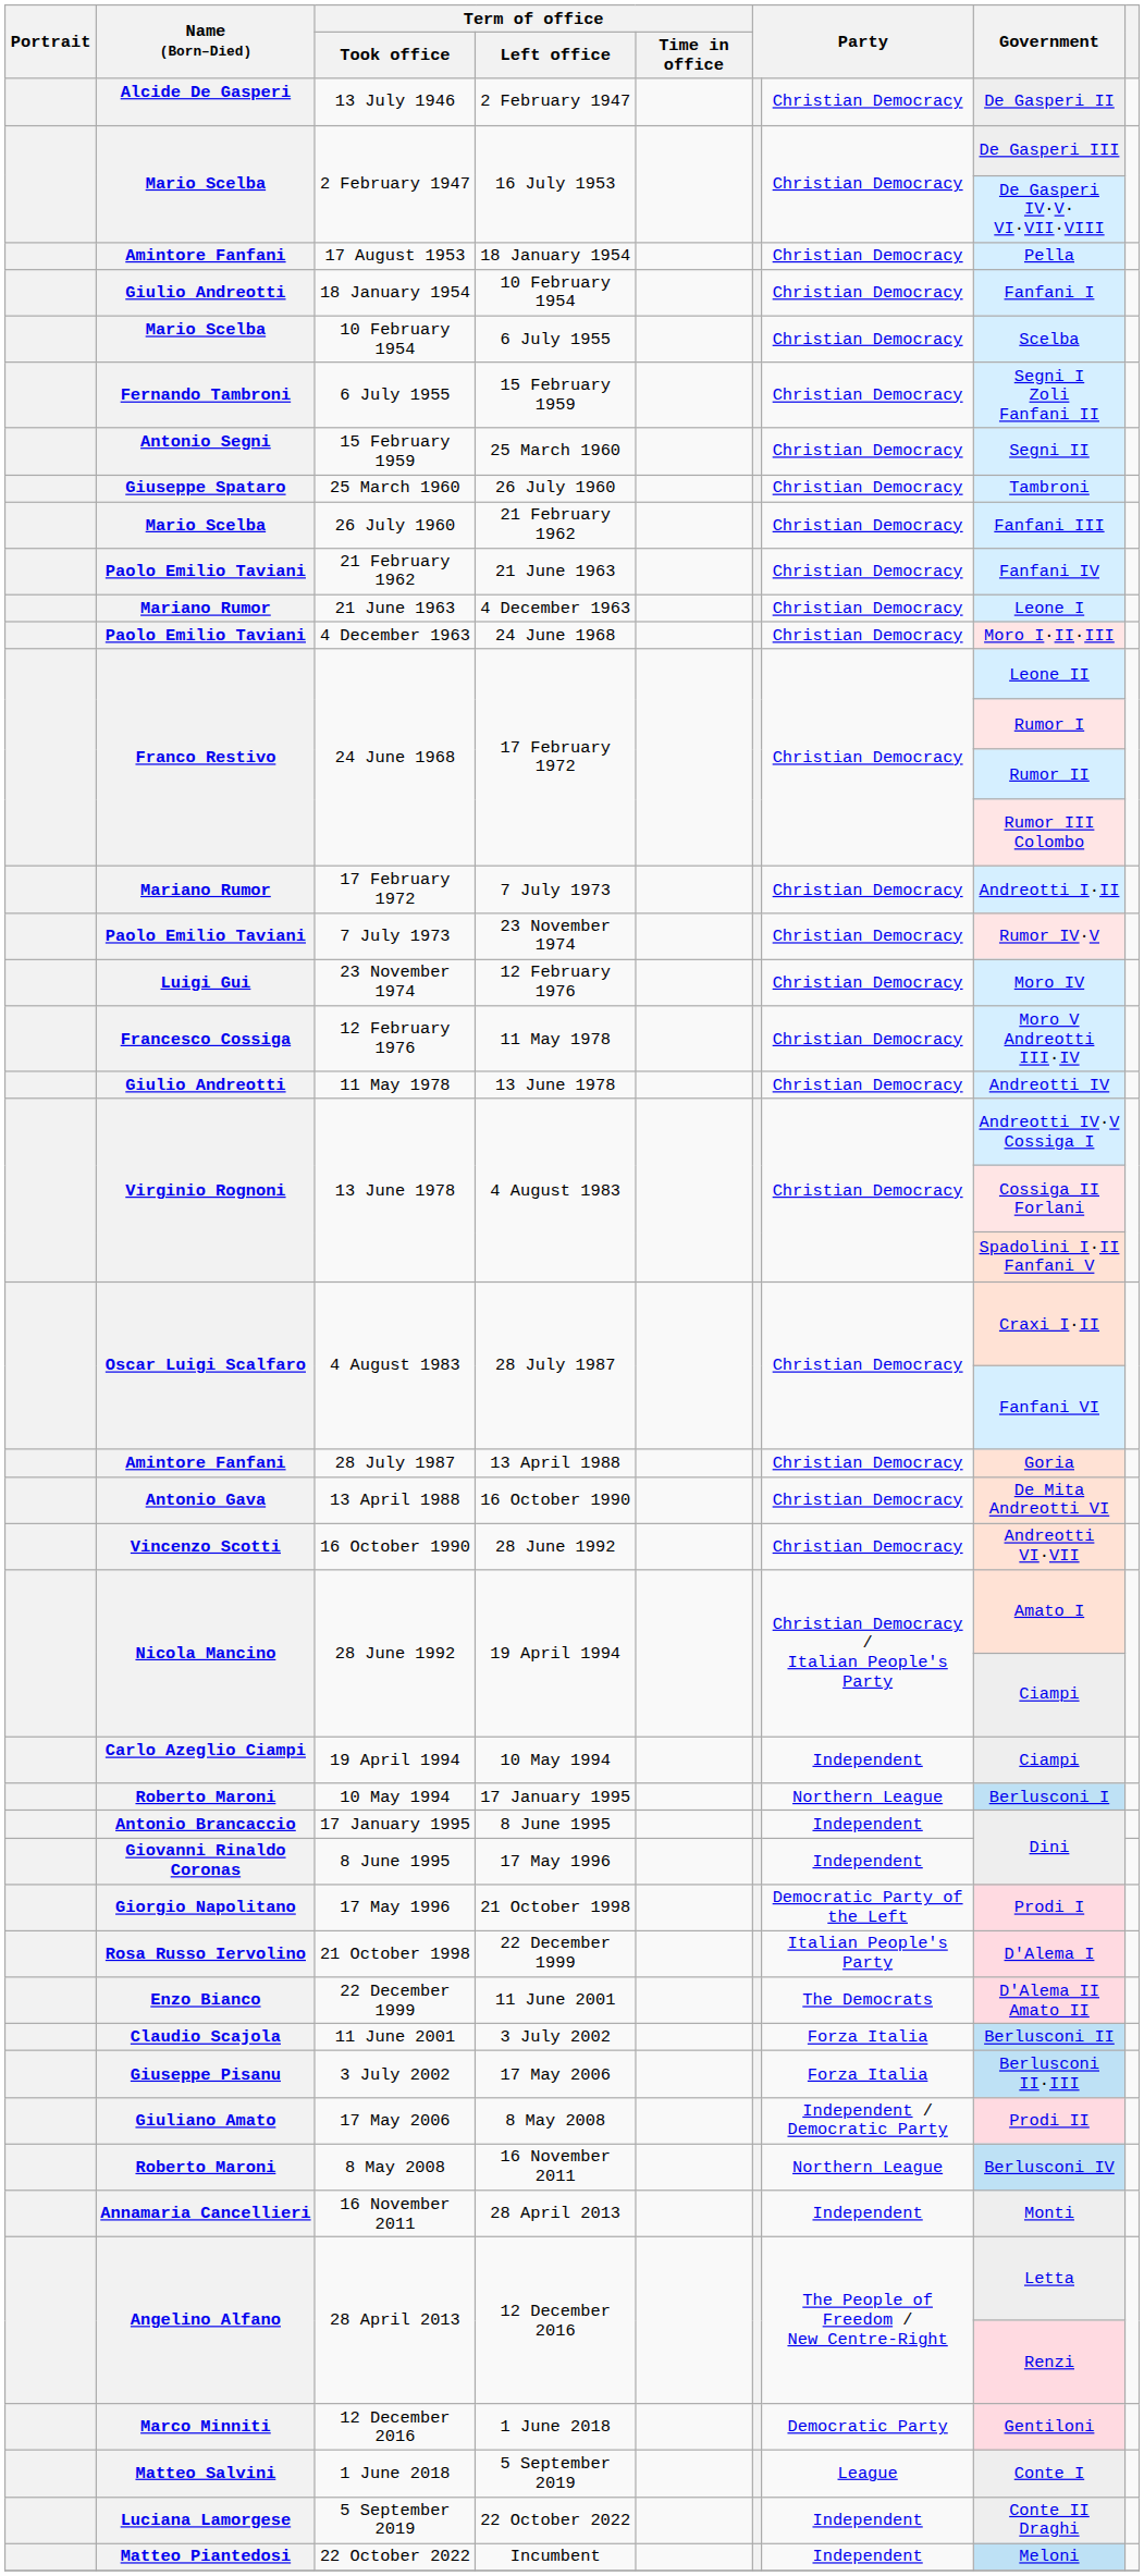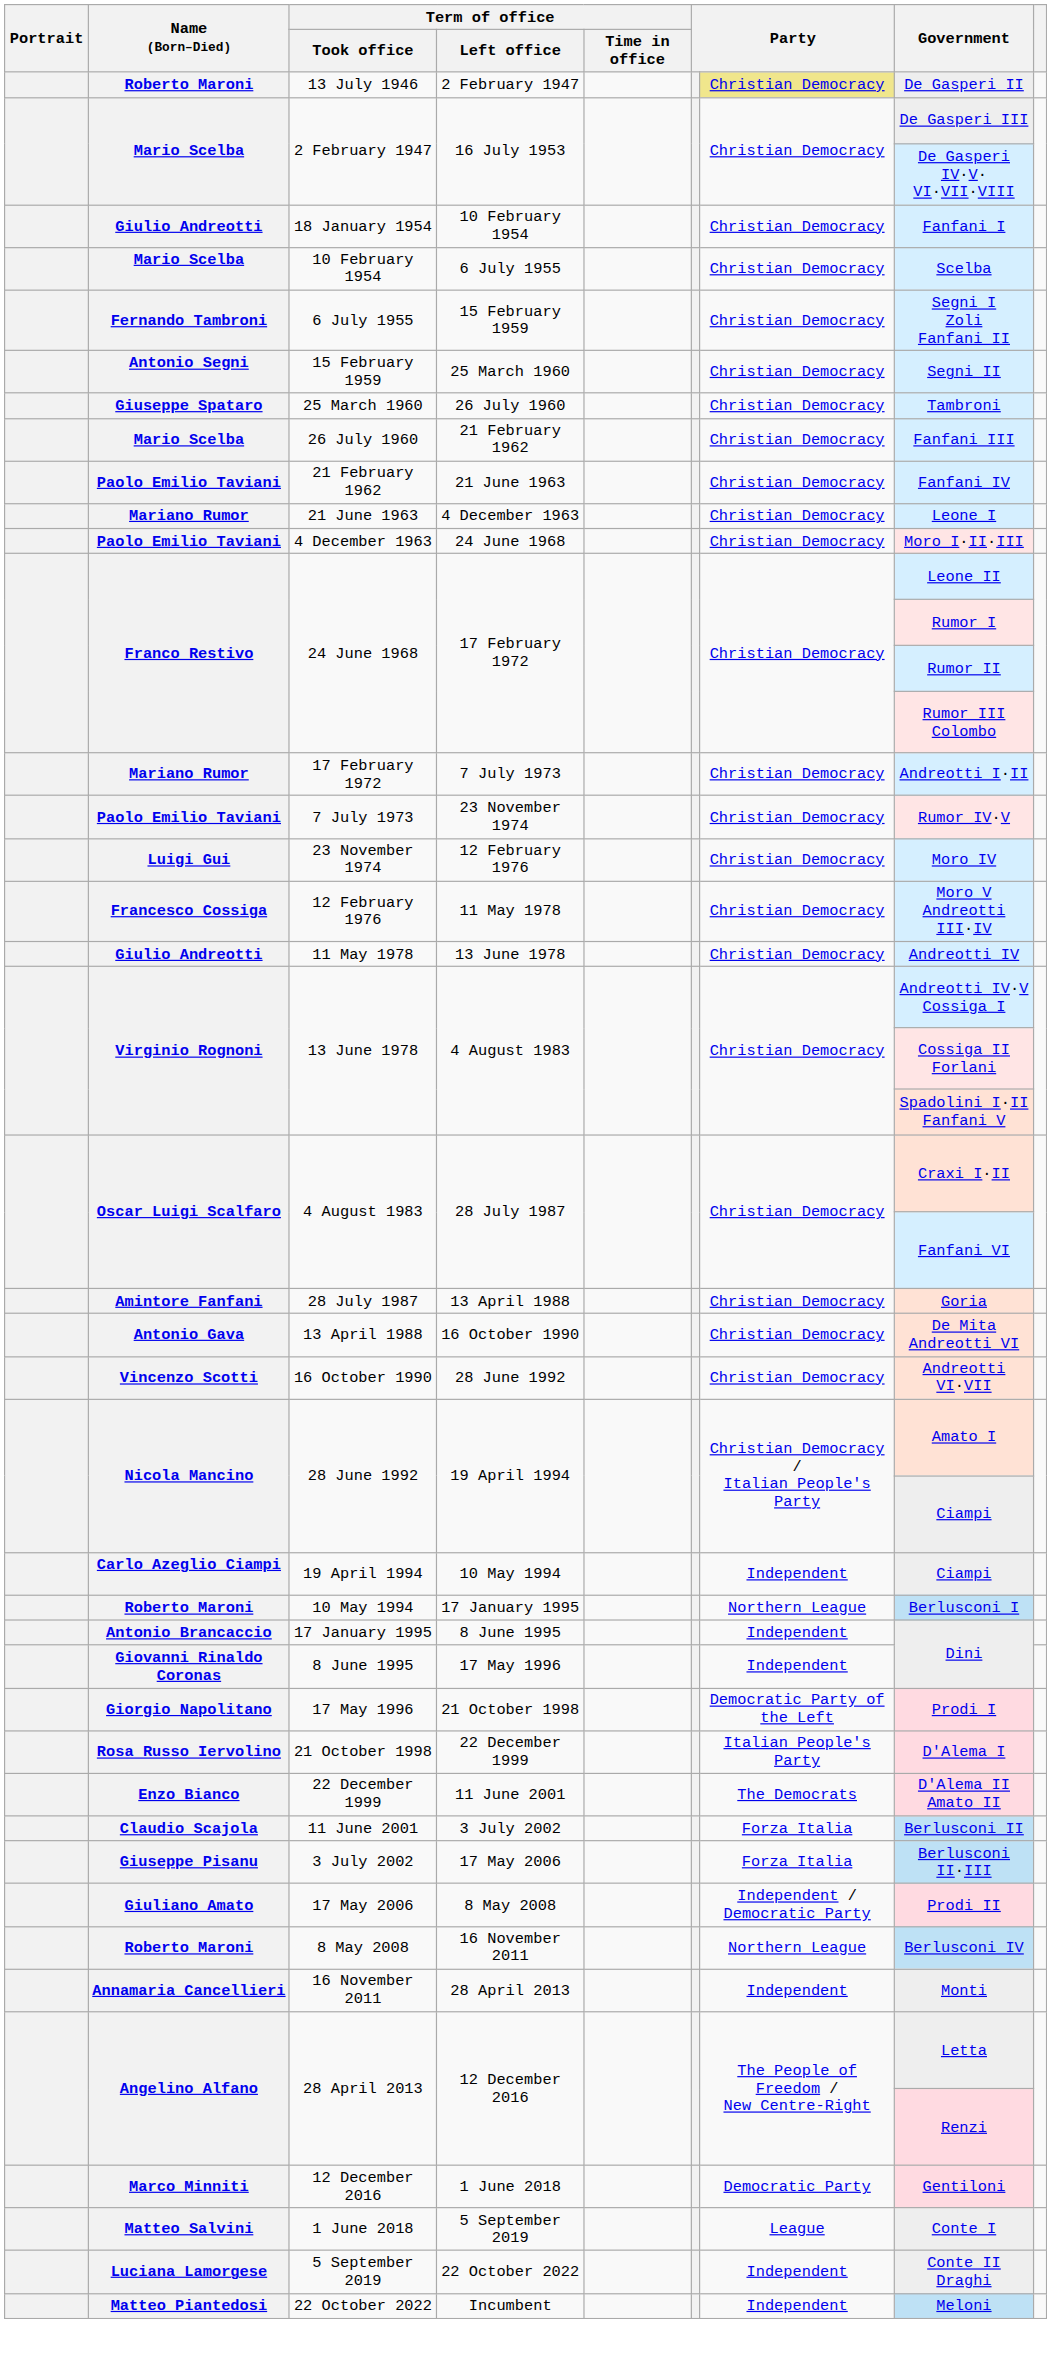13 July 1946 | Name (Born–Died): Alcide De Gasperi -> Roberto Maroni
13 July 1946 | column 7: no background -> khaki background
- row: Amintore Fanfani | 17 August 1953 | 18 January 1954 | Christian Democracy | Pella
